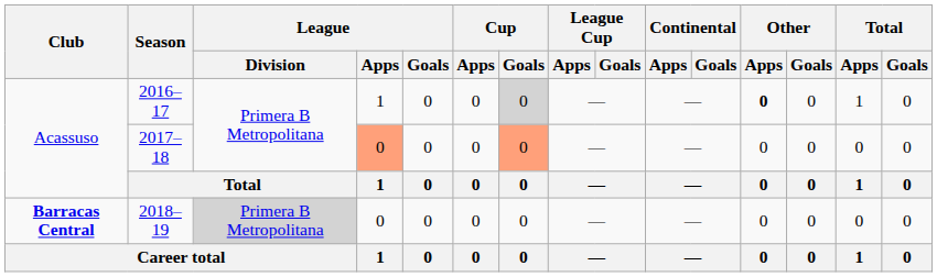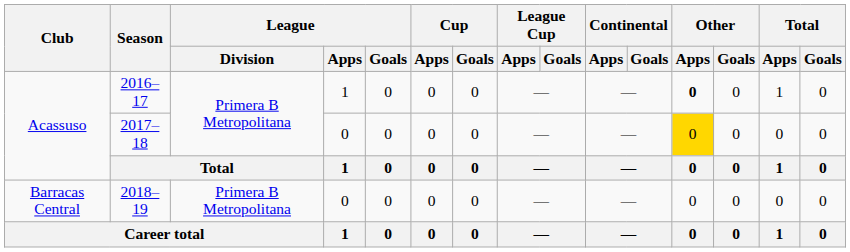2016–17 | Cup / Goals: lightgrey background -> no background
2017–18 | League / Apps: lightsalmon background -> no background
2017–18 | Cup / Goals: lightsalmon background -> no background
2017–18 | Other / Apps: no background -> gold background
2018–19 | Club: bold -> normal
2018–19 | League / Division: lightgrey background -> no background
